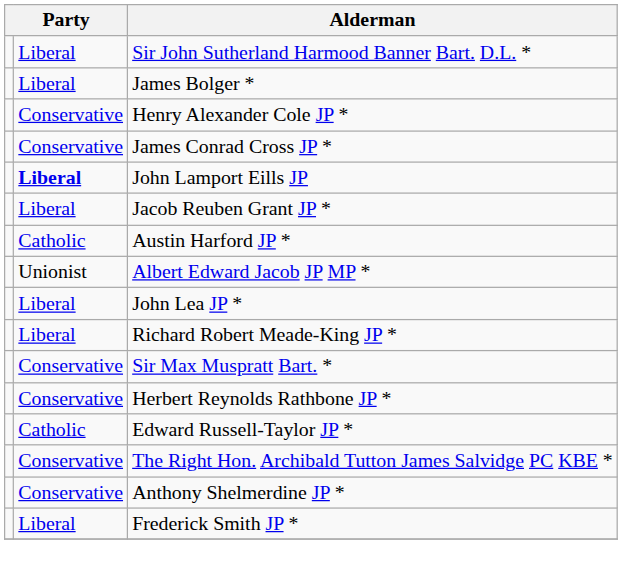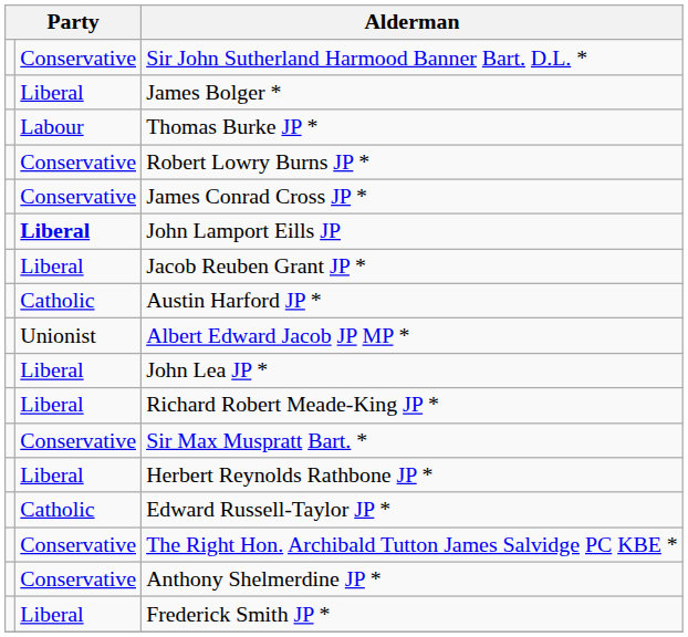Sir John Sutherland Harmood Banner Bart. D.L. * | column 2: Liberal -> Conservative
+ row: Labour | Thomas Burke JP *
+ row: Conservative | Robert Lowry Burns JP *
- row: Conservative | Henry Alexander Cole JP *
Herbert Reynolds Rathbone JP * | column 2: Conservative -> Liberal
